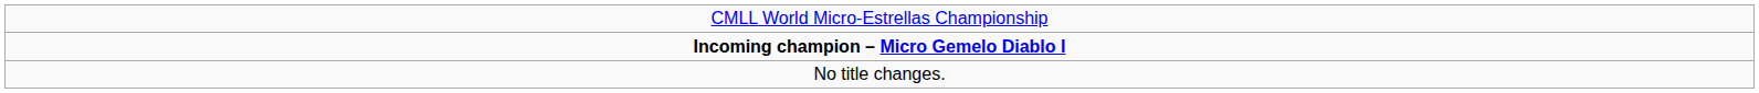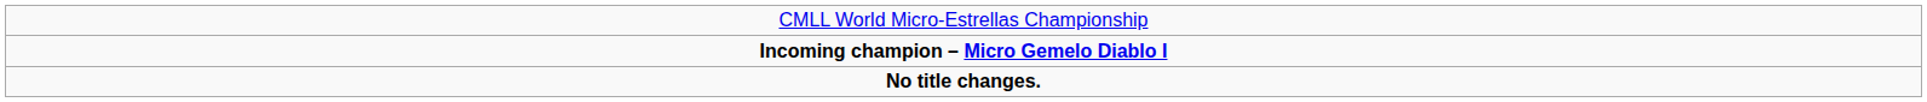No title changes. | column 1: normal -> bold
